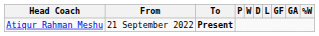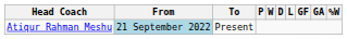Atiqur Rahman Meshu | From: no background -> lightblue background
Atiqur Rahman Meshu | To: bold -> normal
